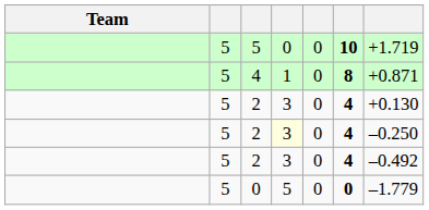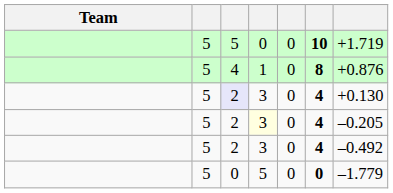row 3 | column 7: +0.871 -> +0.876
row 4 | column 3: no background -> lavender background
row 5 | column 7: –0.250 -> –0.205
